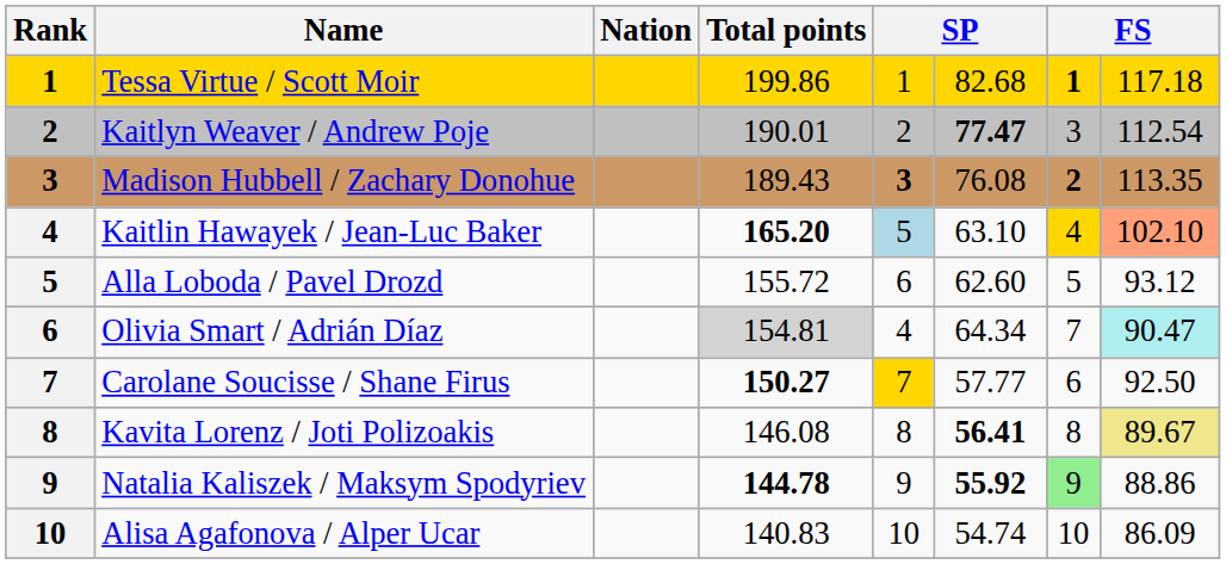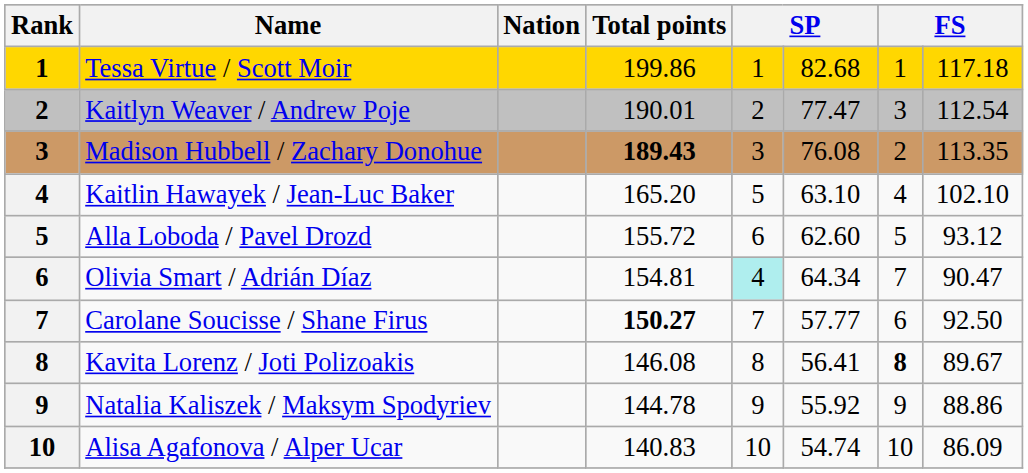Tessa Virtue / Scott Moir | column 7: bold -> normal
Kaitlyn Weaver / Andrew Poje | column 6: bold -> normal
Madison Hubbell / Zachary Donohue | Total points: normal -> bold
Madison Hubbell / Zachary Donohue | column 5: bold -> normal
Madison Hubbell / Zachary Donohue | column 7: bold -> normal
Kaitlin Hawayek / Jean-Luc Baker | Total points: bold -> normal
Kaitlin Hawayek / Jean-Luc Baker | column 5: lightblue background -> no background
Kaitlin Hawayek / Jean-Luc Baker | column 7: gold background -> no background
Kaitlin Hawayek / Jean-Luc Baker | column 8: lightsalmon background -> no background
Olivia Smart / Adrián Díaz | Total points: lightgrey background -> no background
Olivia Smart / Adrián Díaz | column 5: no background -> paleturquoise background
Olivia Smart / Adrián Díaz | column 8: paleturquoise background -> no background
Carolane Soucisse / Shane Firus | column 5: gold background -> no background
Kavita Lorenz / Joti Polizoakis | column 6: bold -> normal
Kavita Lorenz / Joti Polizoakis | column 7: normal -> bold
Kavita Lorenz / Joti Polizoakis | column 8: khaki background -> no background
Natalia Kaliszek / Maksym Spodyriev | Total points: bold -> normal
Natalia Kaliszek / Maksym Spodyriev | column 6: bold -> normal
Natalia Kaliszek / Maksym Spodyriev | column 7: lightgreen background -> no background
